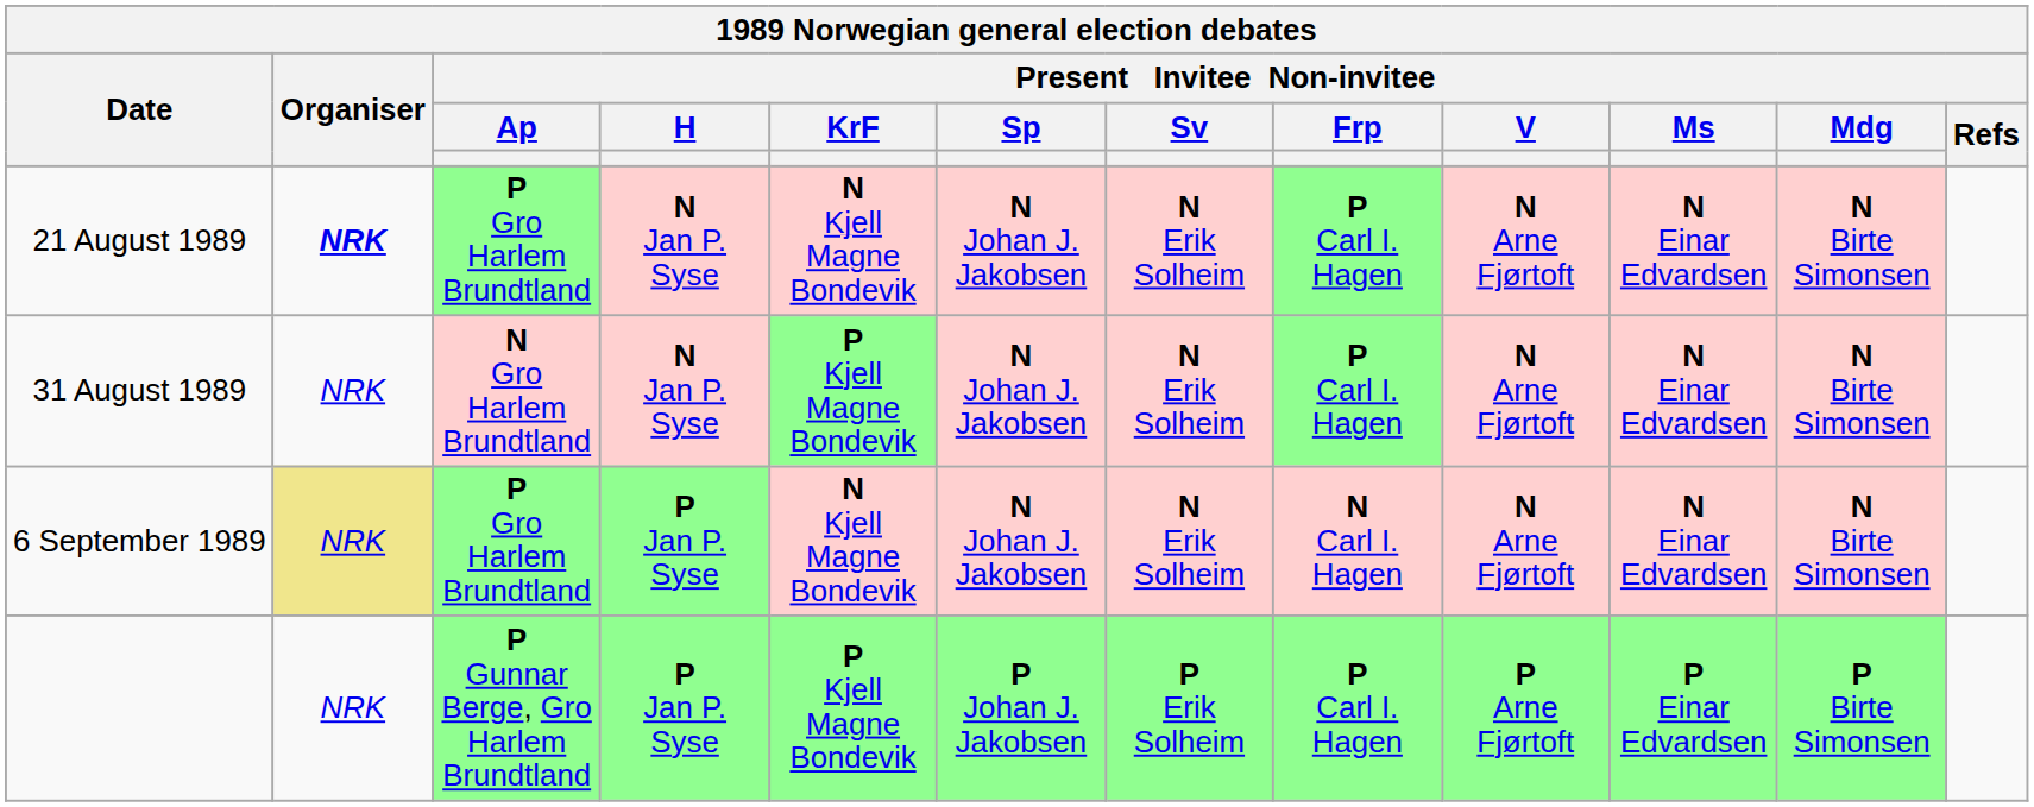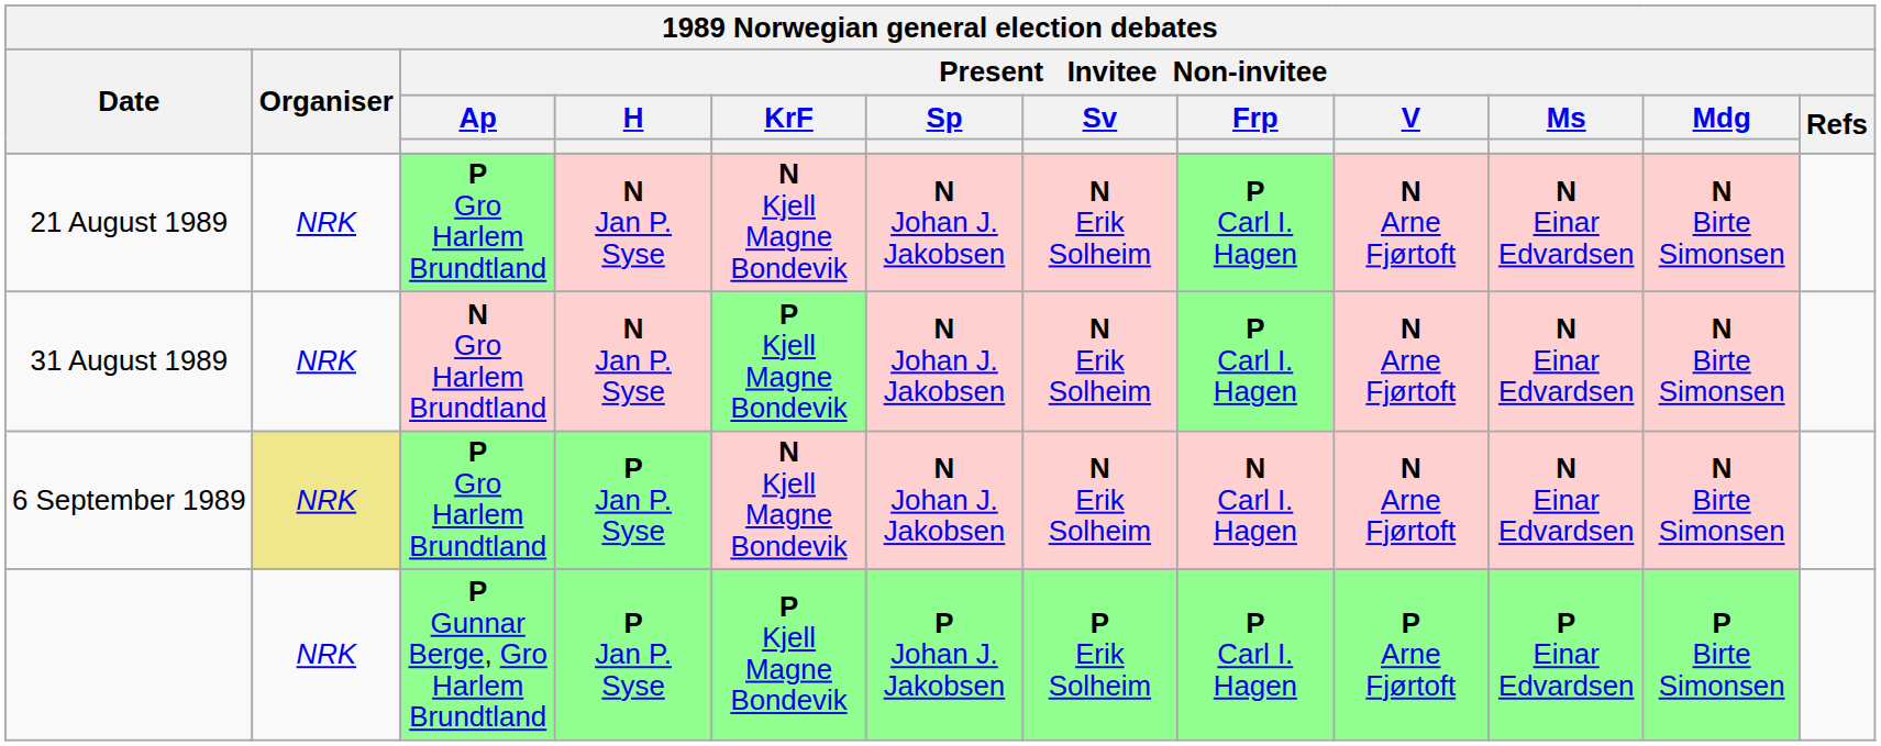21 August 1989 | Organiser: bold -> normal
